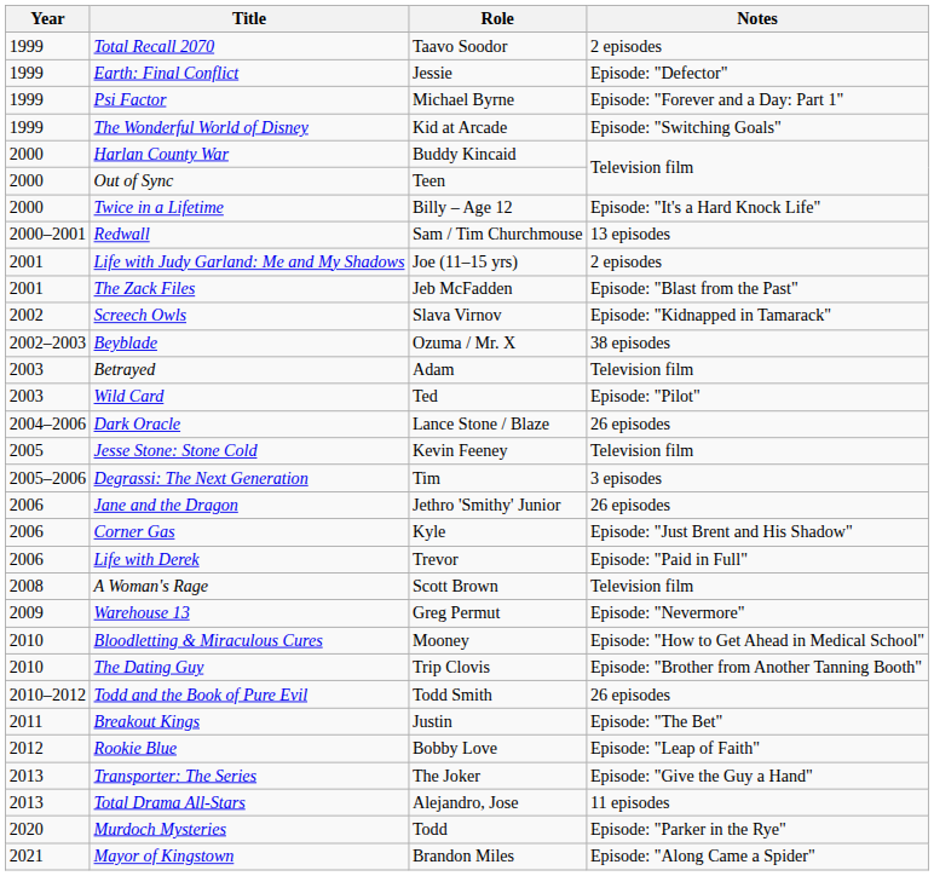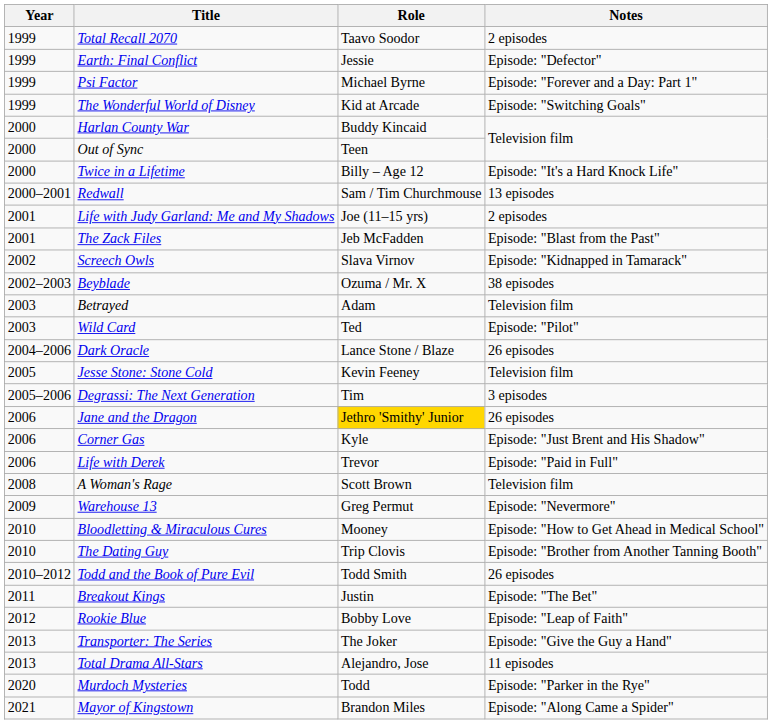Jane and the Dragon | Role: no background -> gold background
